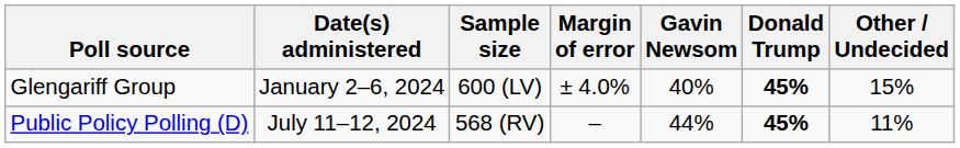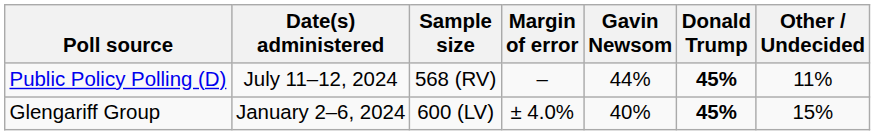rows swapped: Public Policy Polling (D) <-> Glengariff Group
